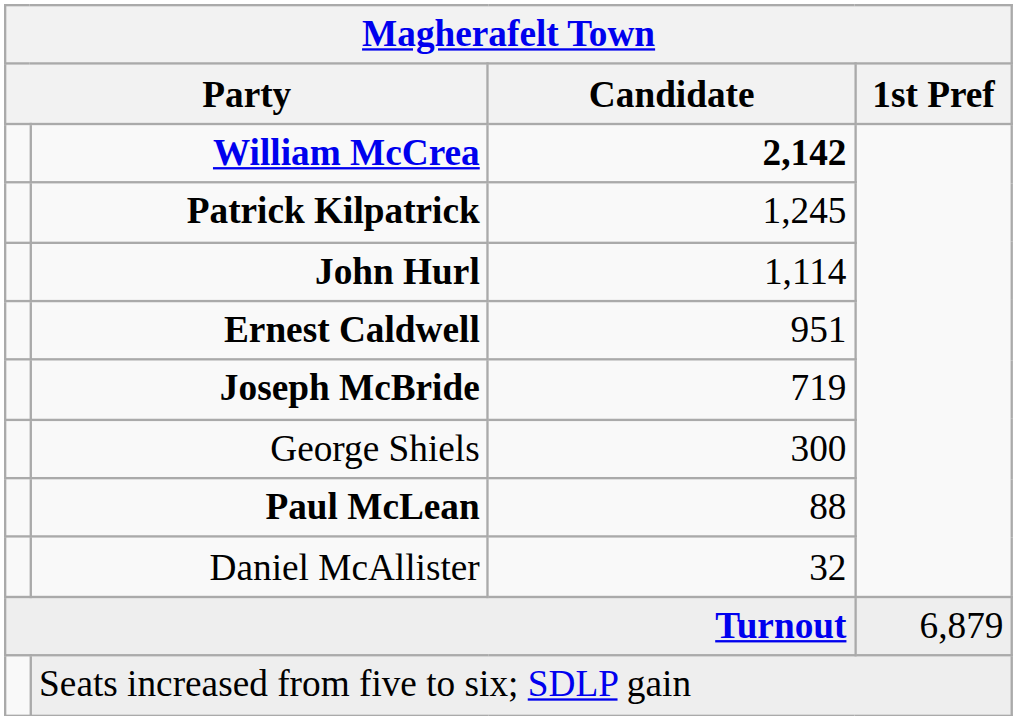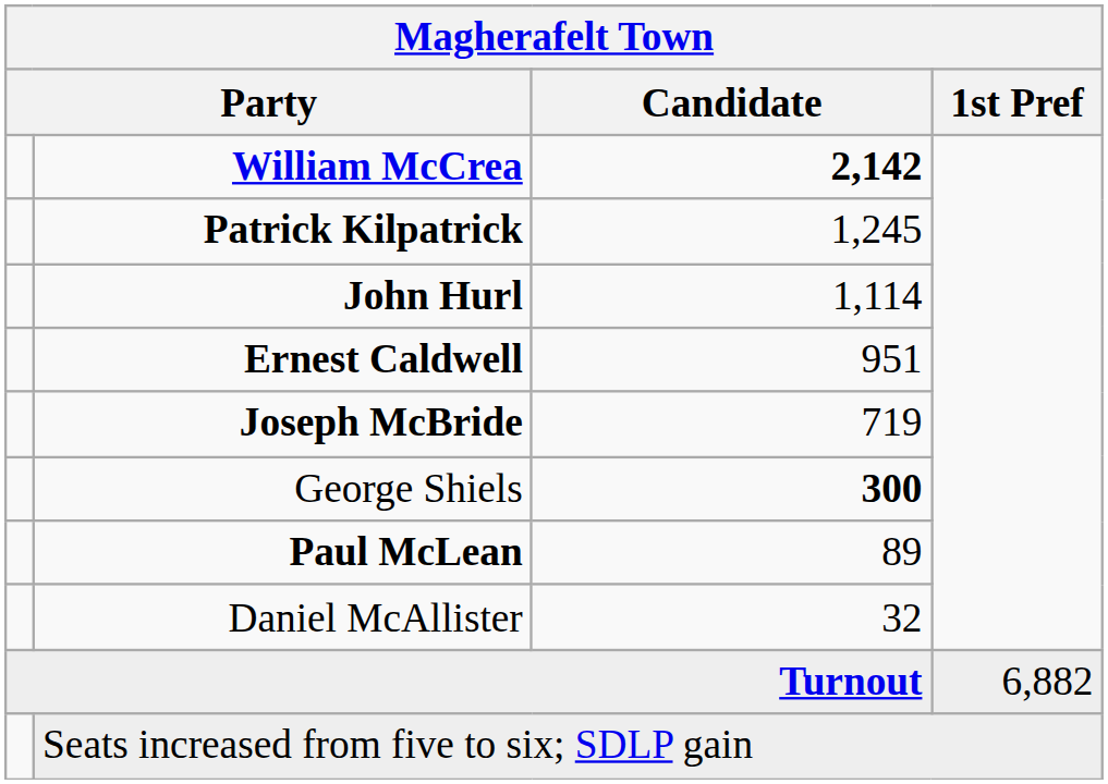George Shiels | Candidate: normal -> bold
Paul McLean | Candidate: 88 -> 89
Turnout | 1st Pref: 6,879 -> 6,882
